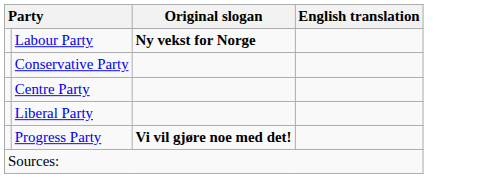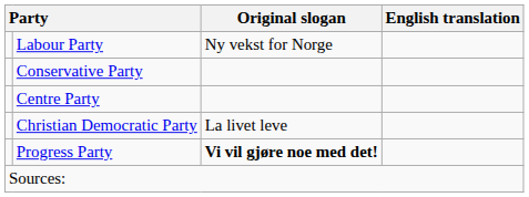Labour Party | Original slogan: bold -> normal
+ row: Christian Democratic Party | La livet leve
- row: Liberal Party
